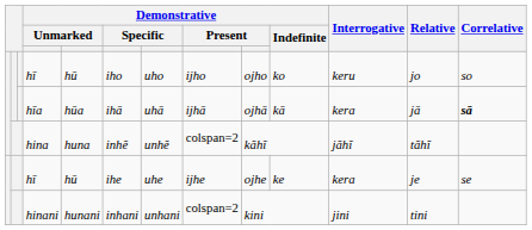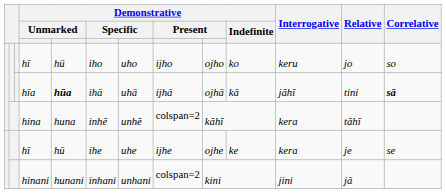hīa | column 5: normal -> bold
hīa | Interrogative: kera -> jãhĩ
hīa | Relative: jā -> tini
hina | Interrogative: jãhĩ -> kera
hinani | Relative: tini -> jā
